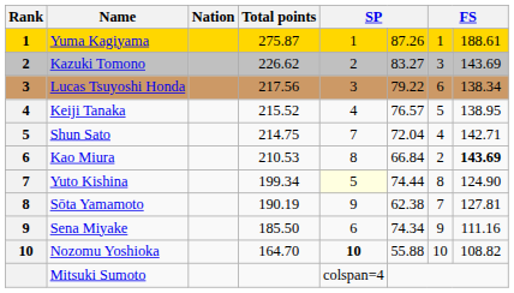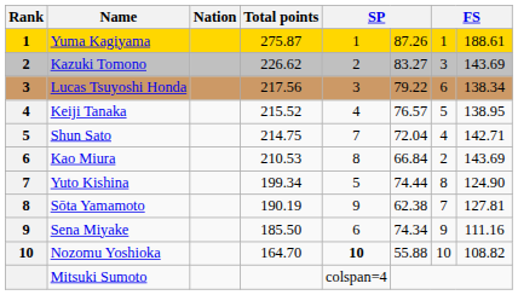Kao Miura | column 8: bold -> normal
Yuto Kishina | column 5: lightyellow background -> no background
